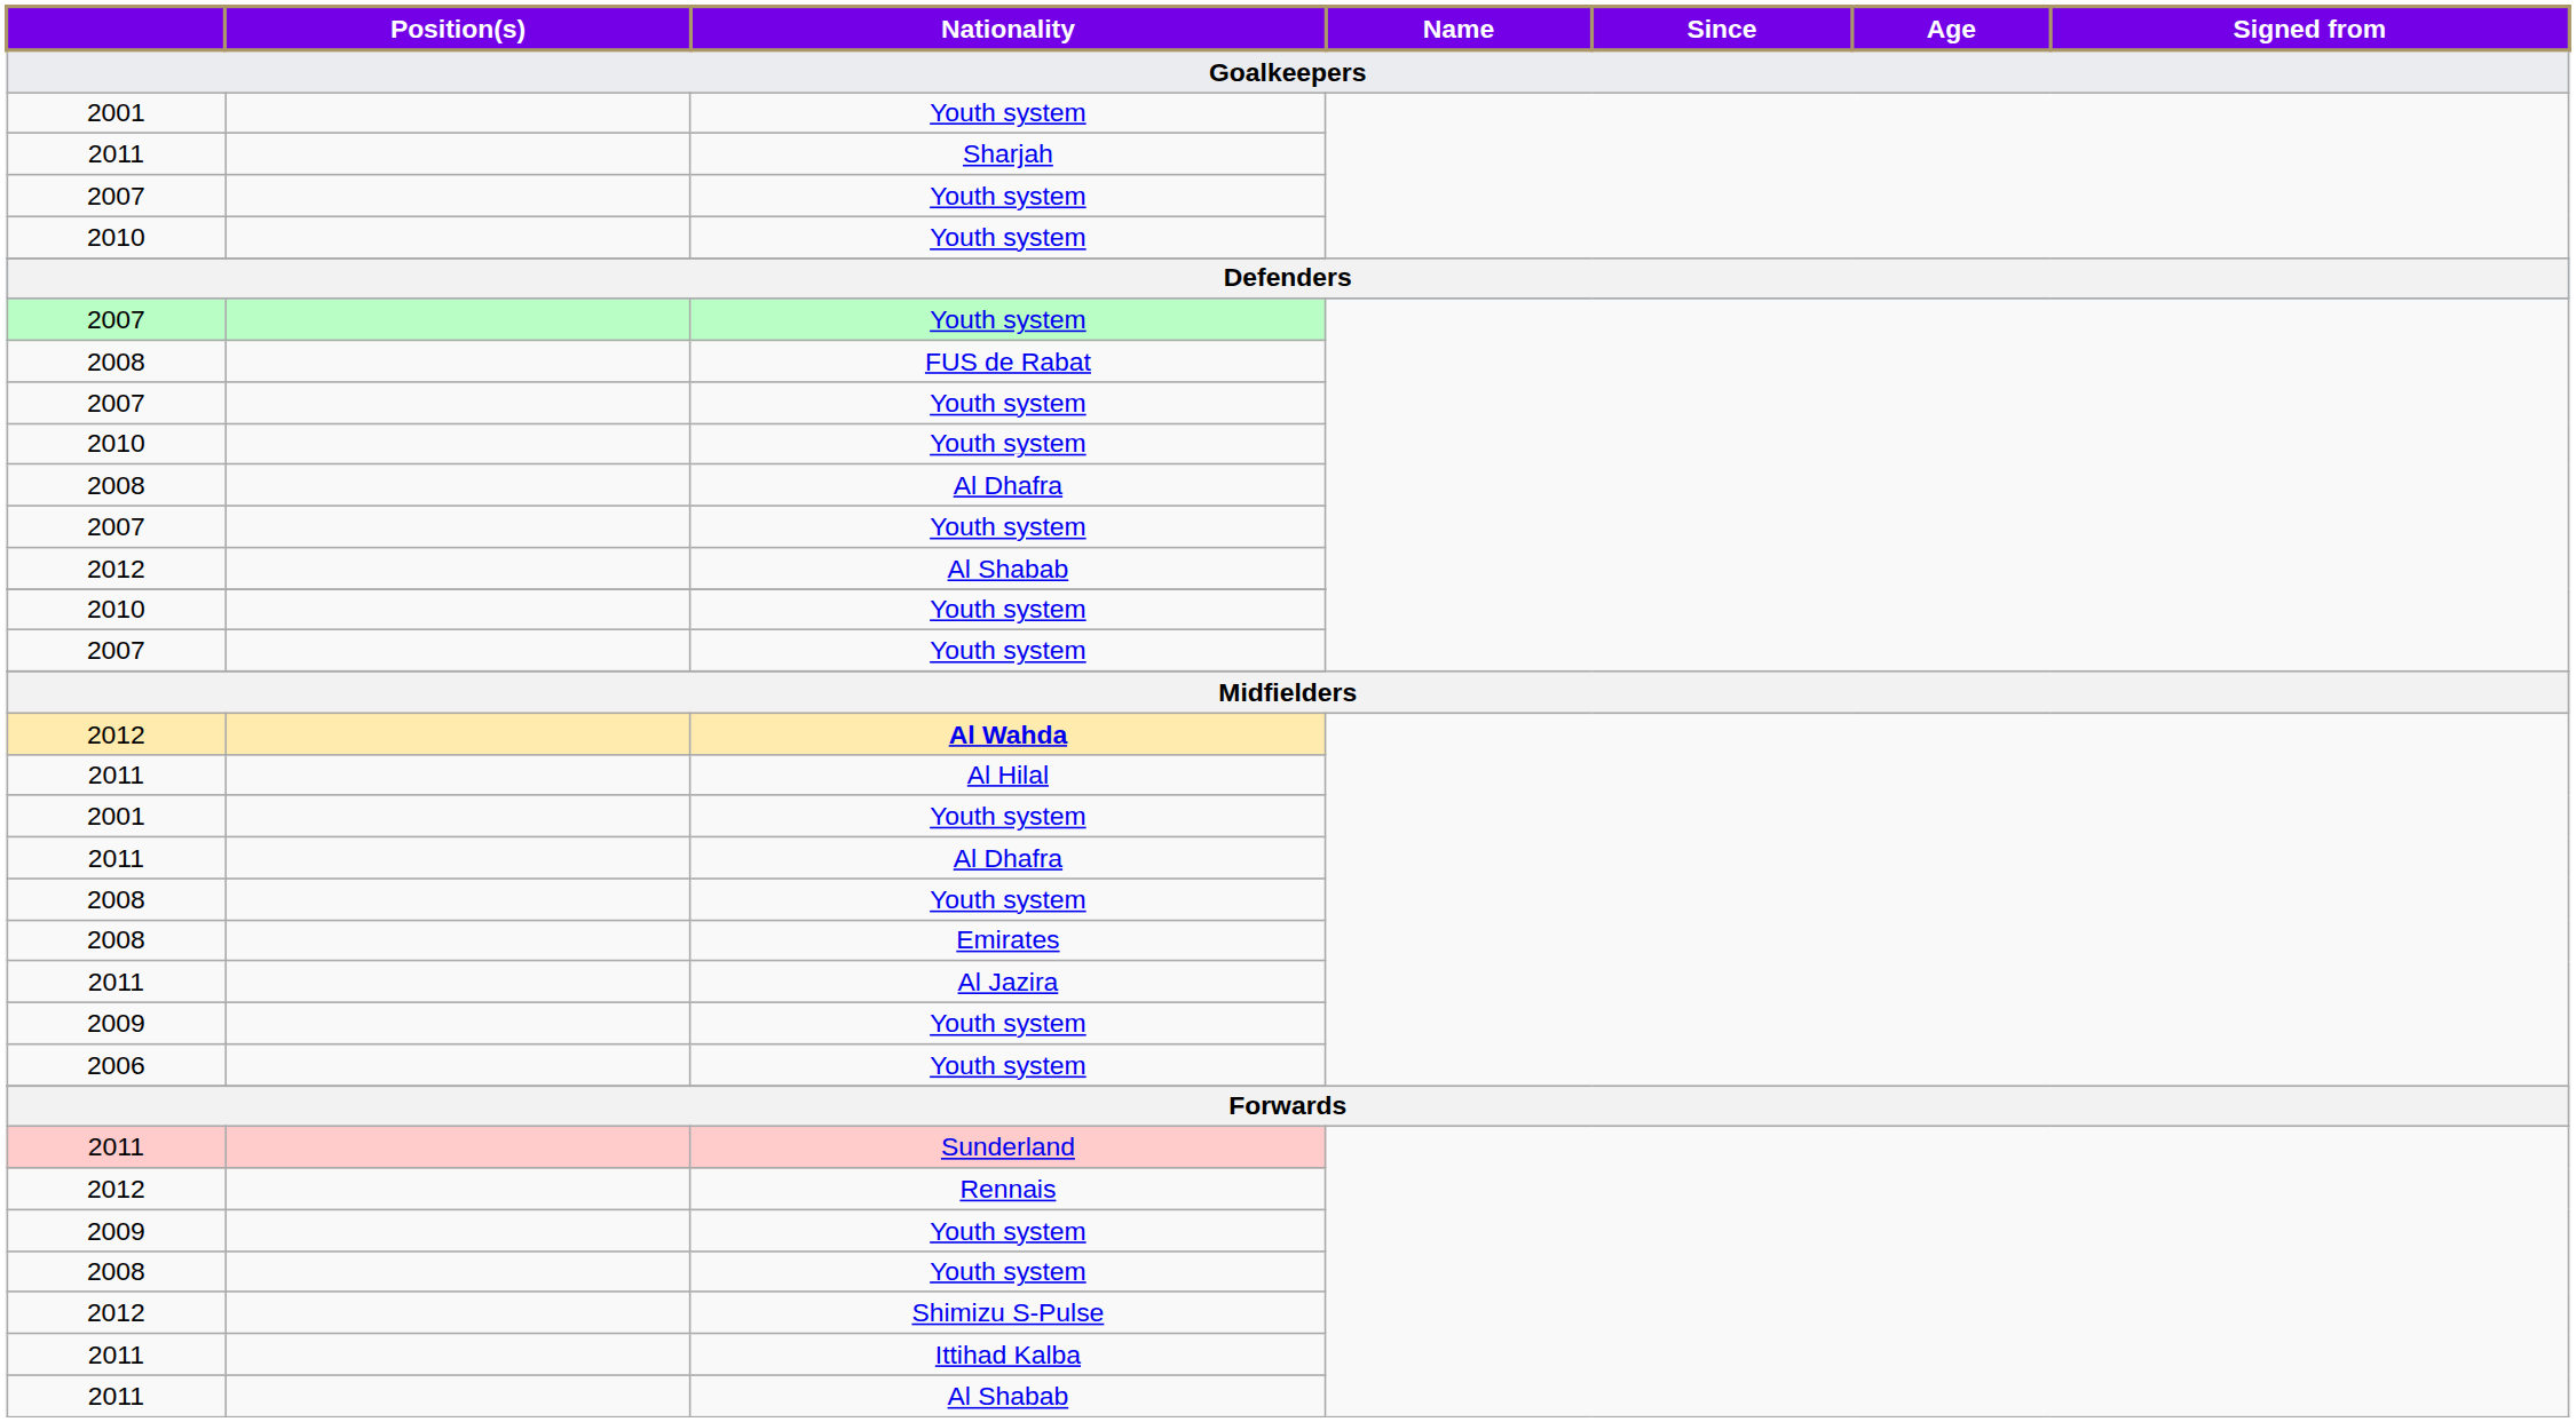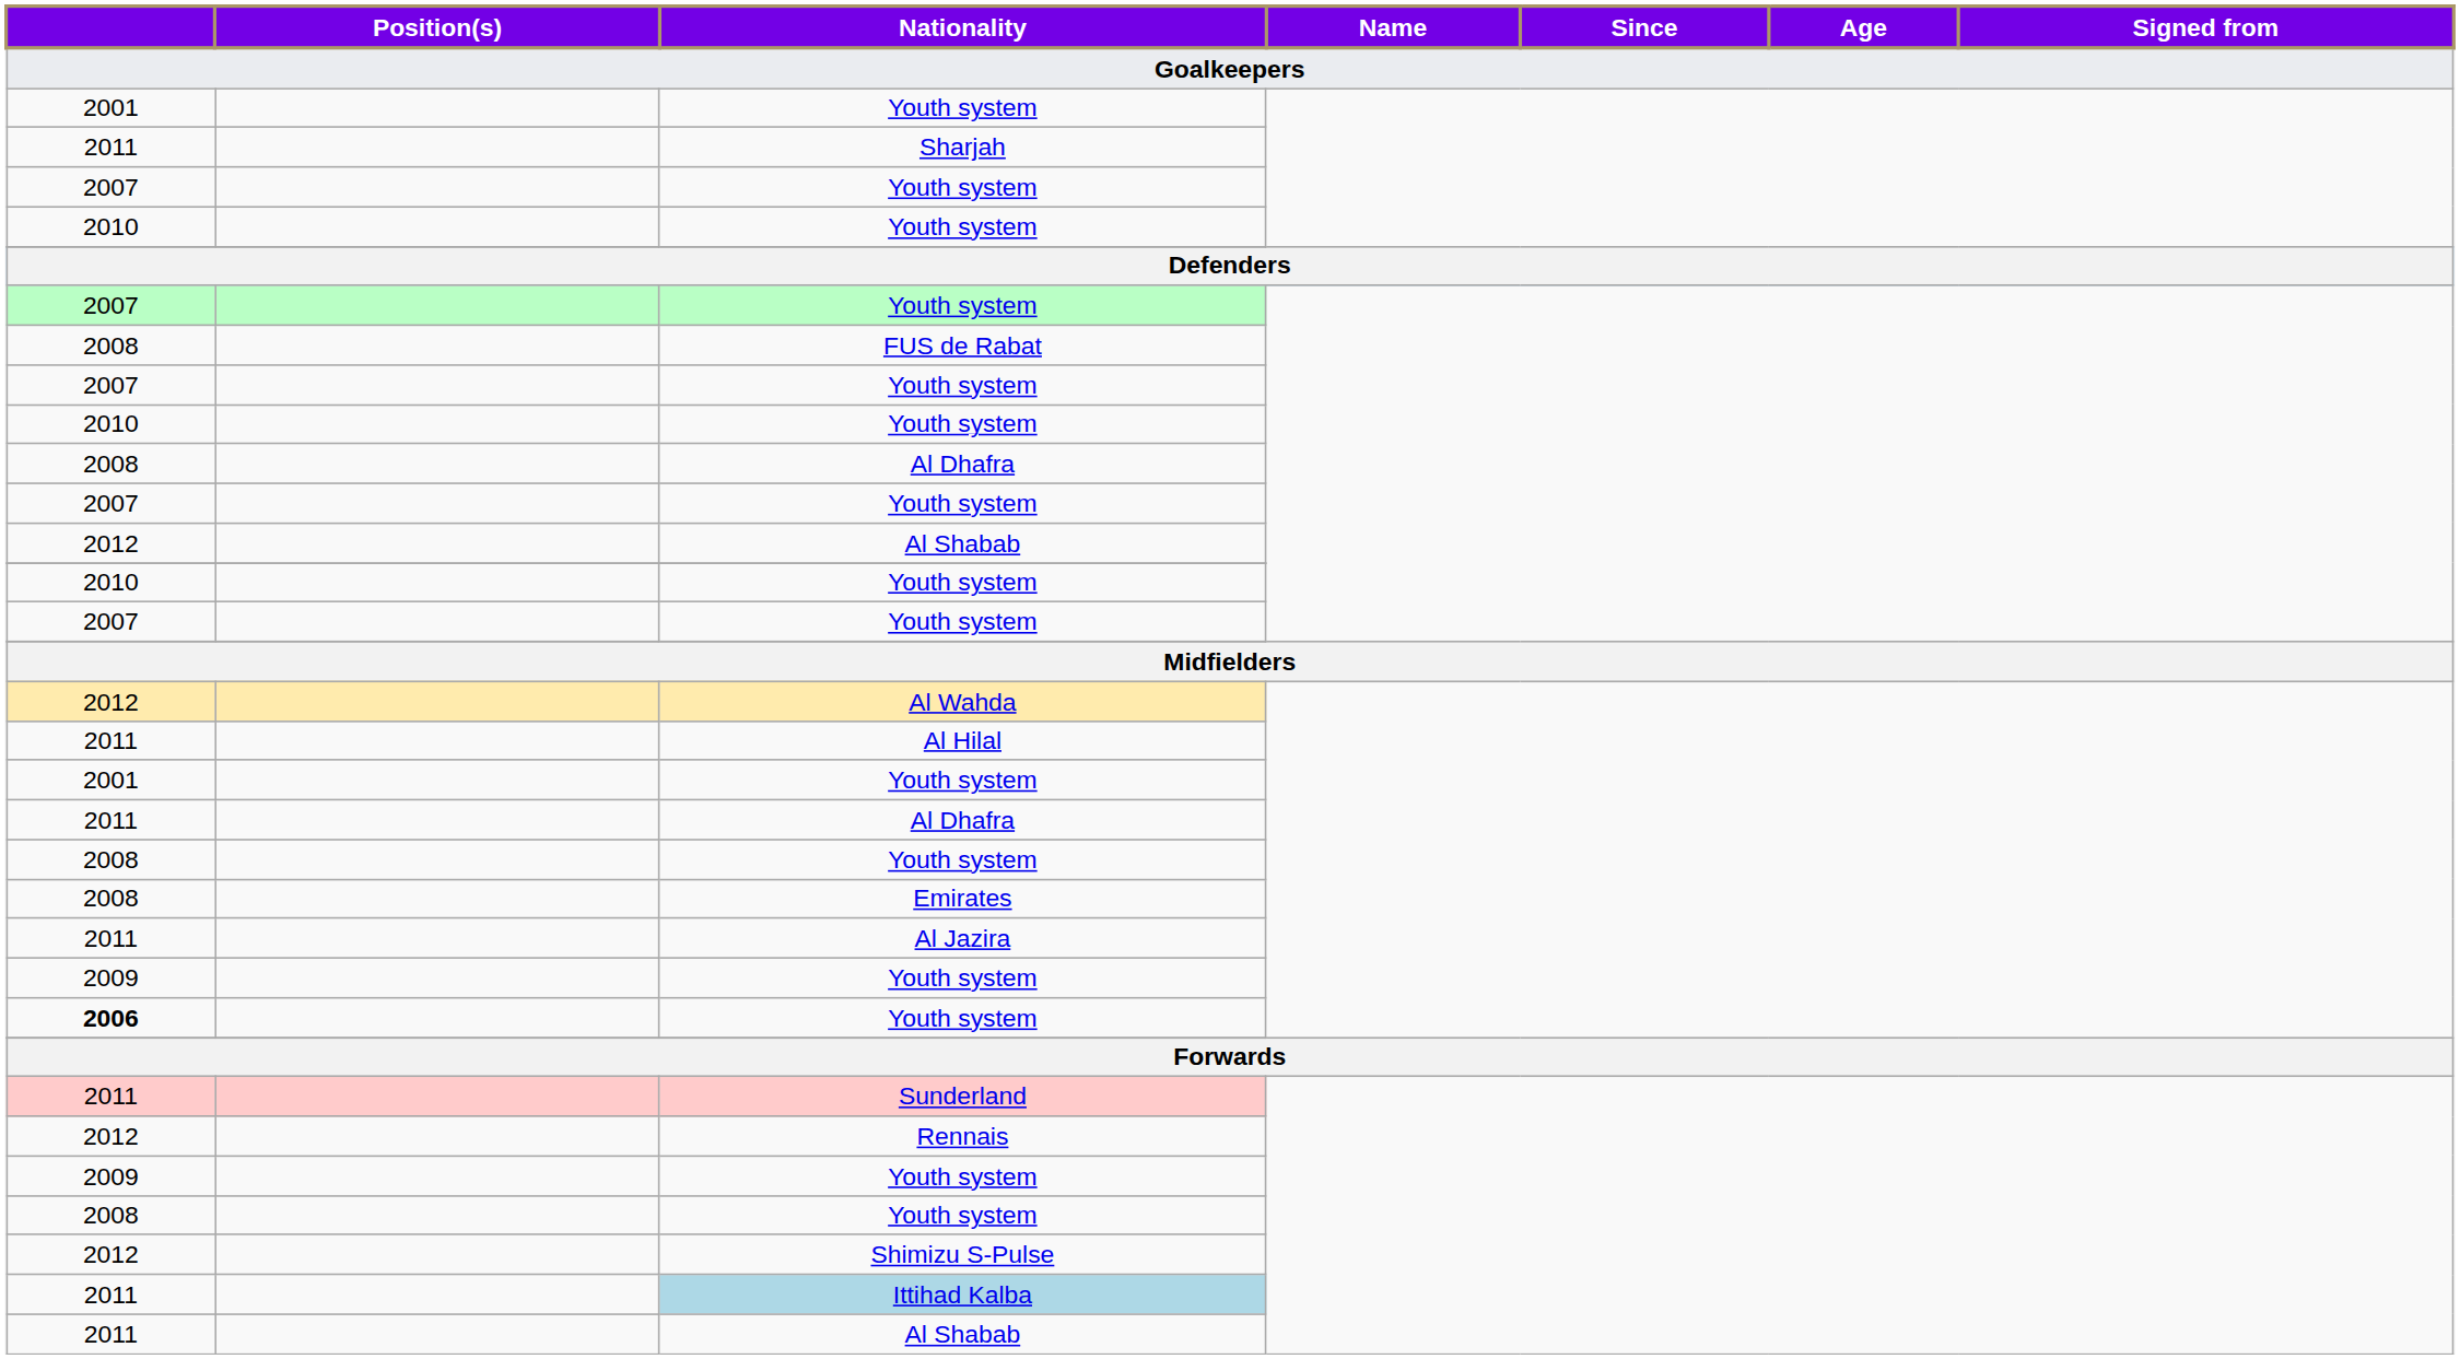Al Wahda | Nationality / Goalkeepers: bold -> normal
2006 / Youth system | column 1: normal -> bold
Ittihad Kalba | Nationality / Goalkeepers: no background -> lightblue background
